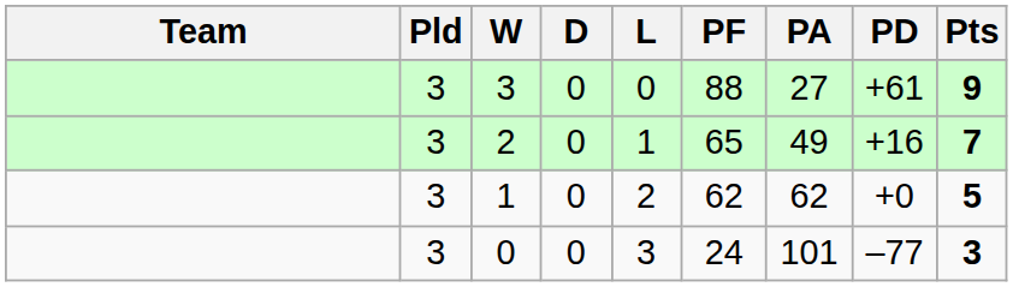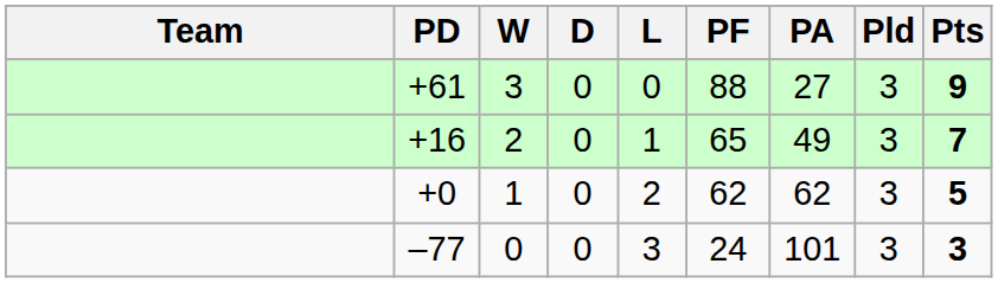columns swapped: Pld <-> PD
